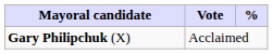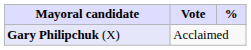Gary Philipchuk (X) | Mayoral candidate: no background -> lavender background
